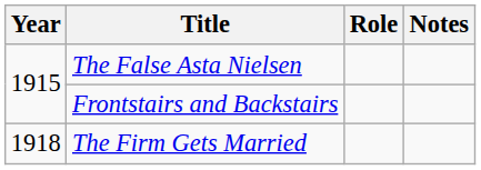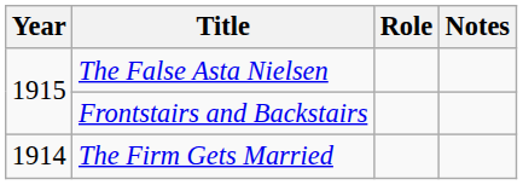The Firm Gets Married | Year: 1918 -> 1914
